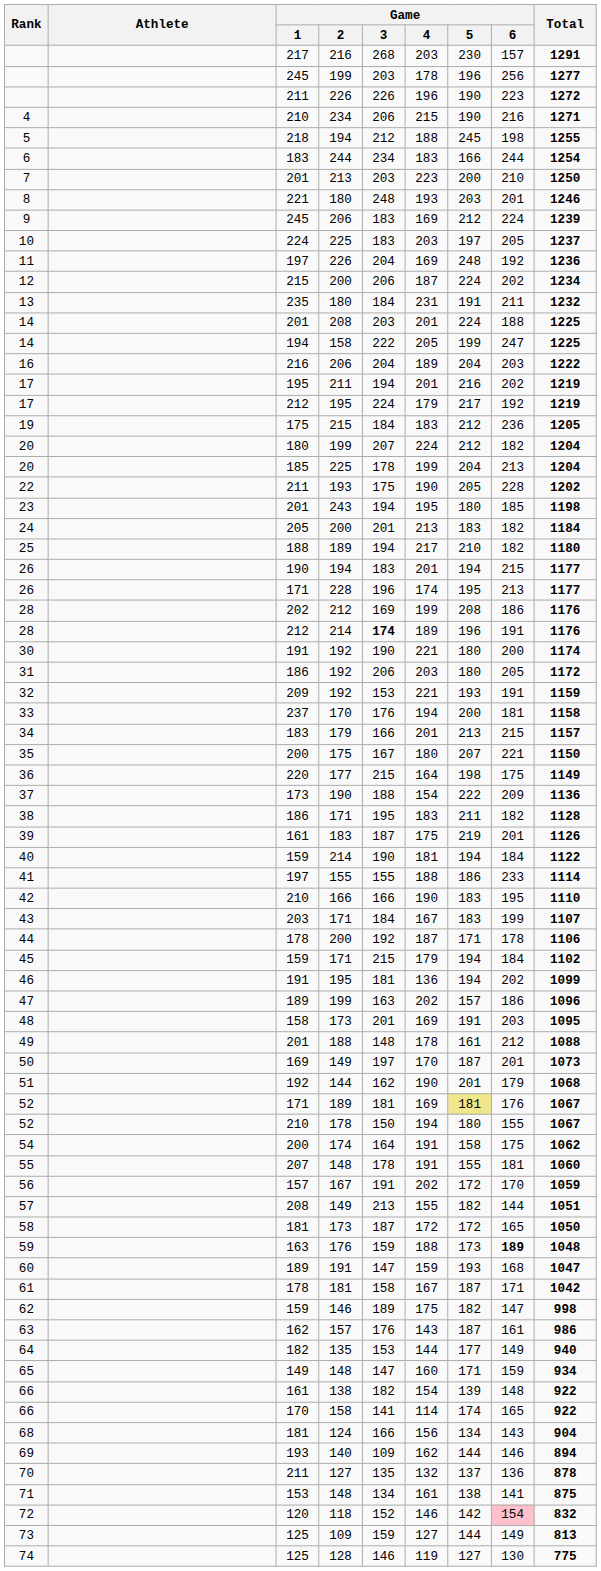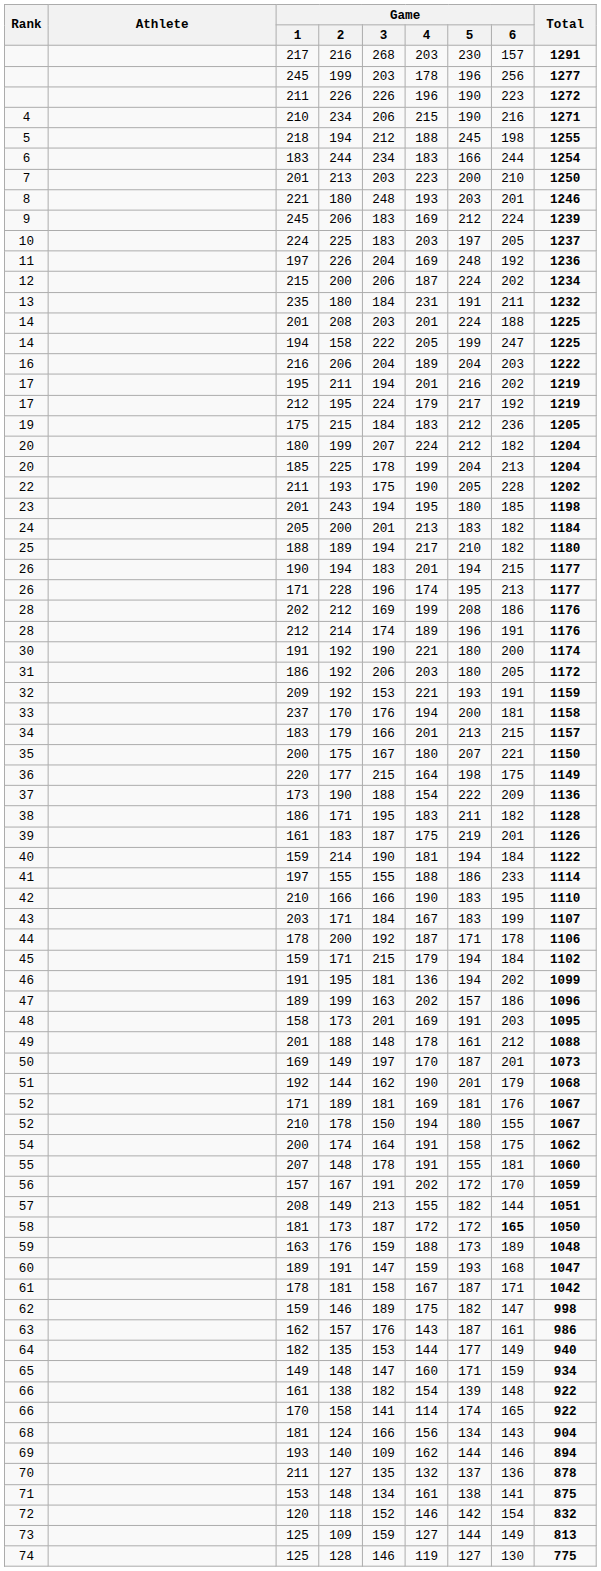28 / 214 | Game / 3: bold -> normal
52 / 189 | Game / 5: khaki background -> no background
58 | Game / 6: normal -> bold
59 | Game / 6: bold -> normal
72 | Game / 6: pink background -> no background
